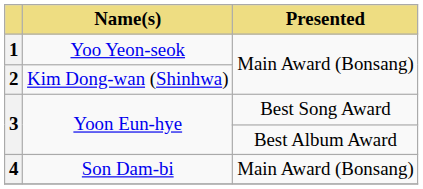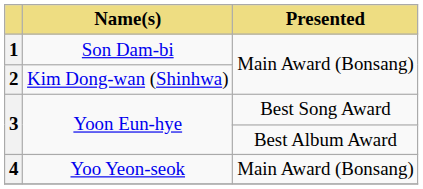1 | Name(s): Yoo Yeon-seok -> Son Dam-bi
4 | Name(s): Son Dam-bi -> Yoo Yeon-seok
